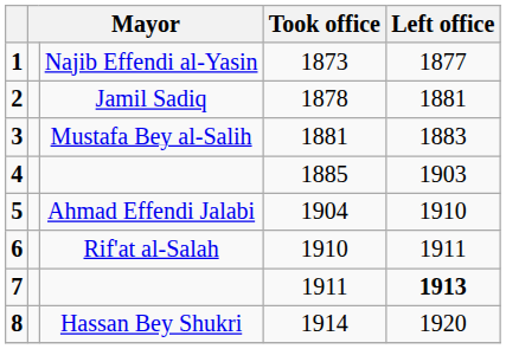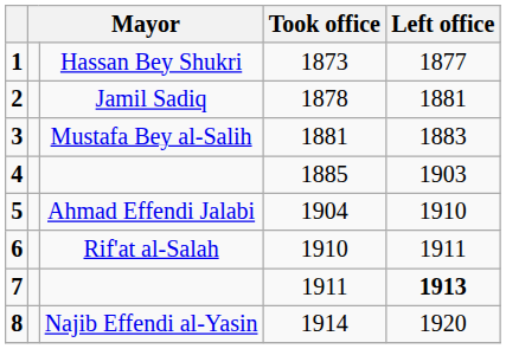1 | column 3: Najib Effendi al-Yasin -> Hassan Bey Shukri
8 | column 3: Hassan Bey Shukri -> Najib Effendi al-Yasin
